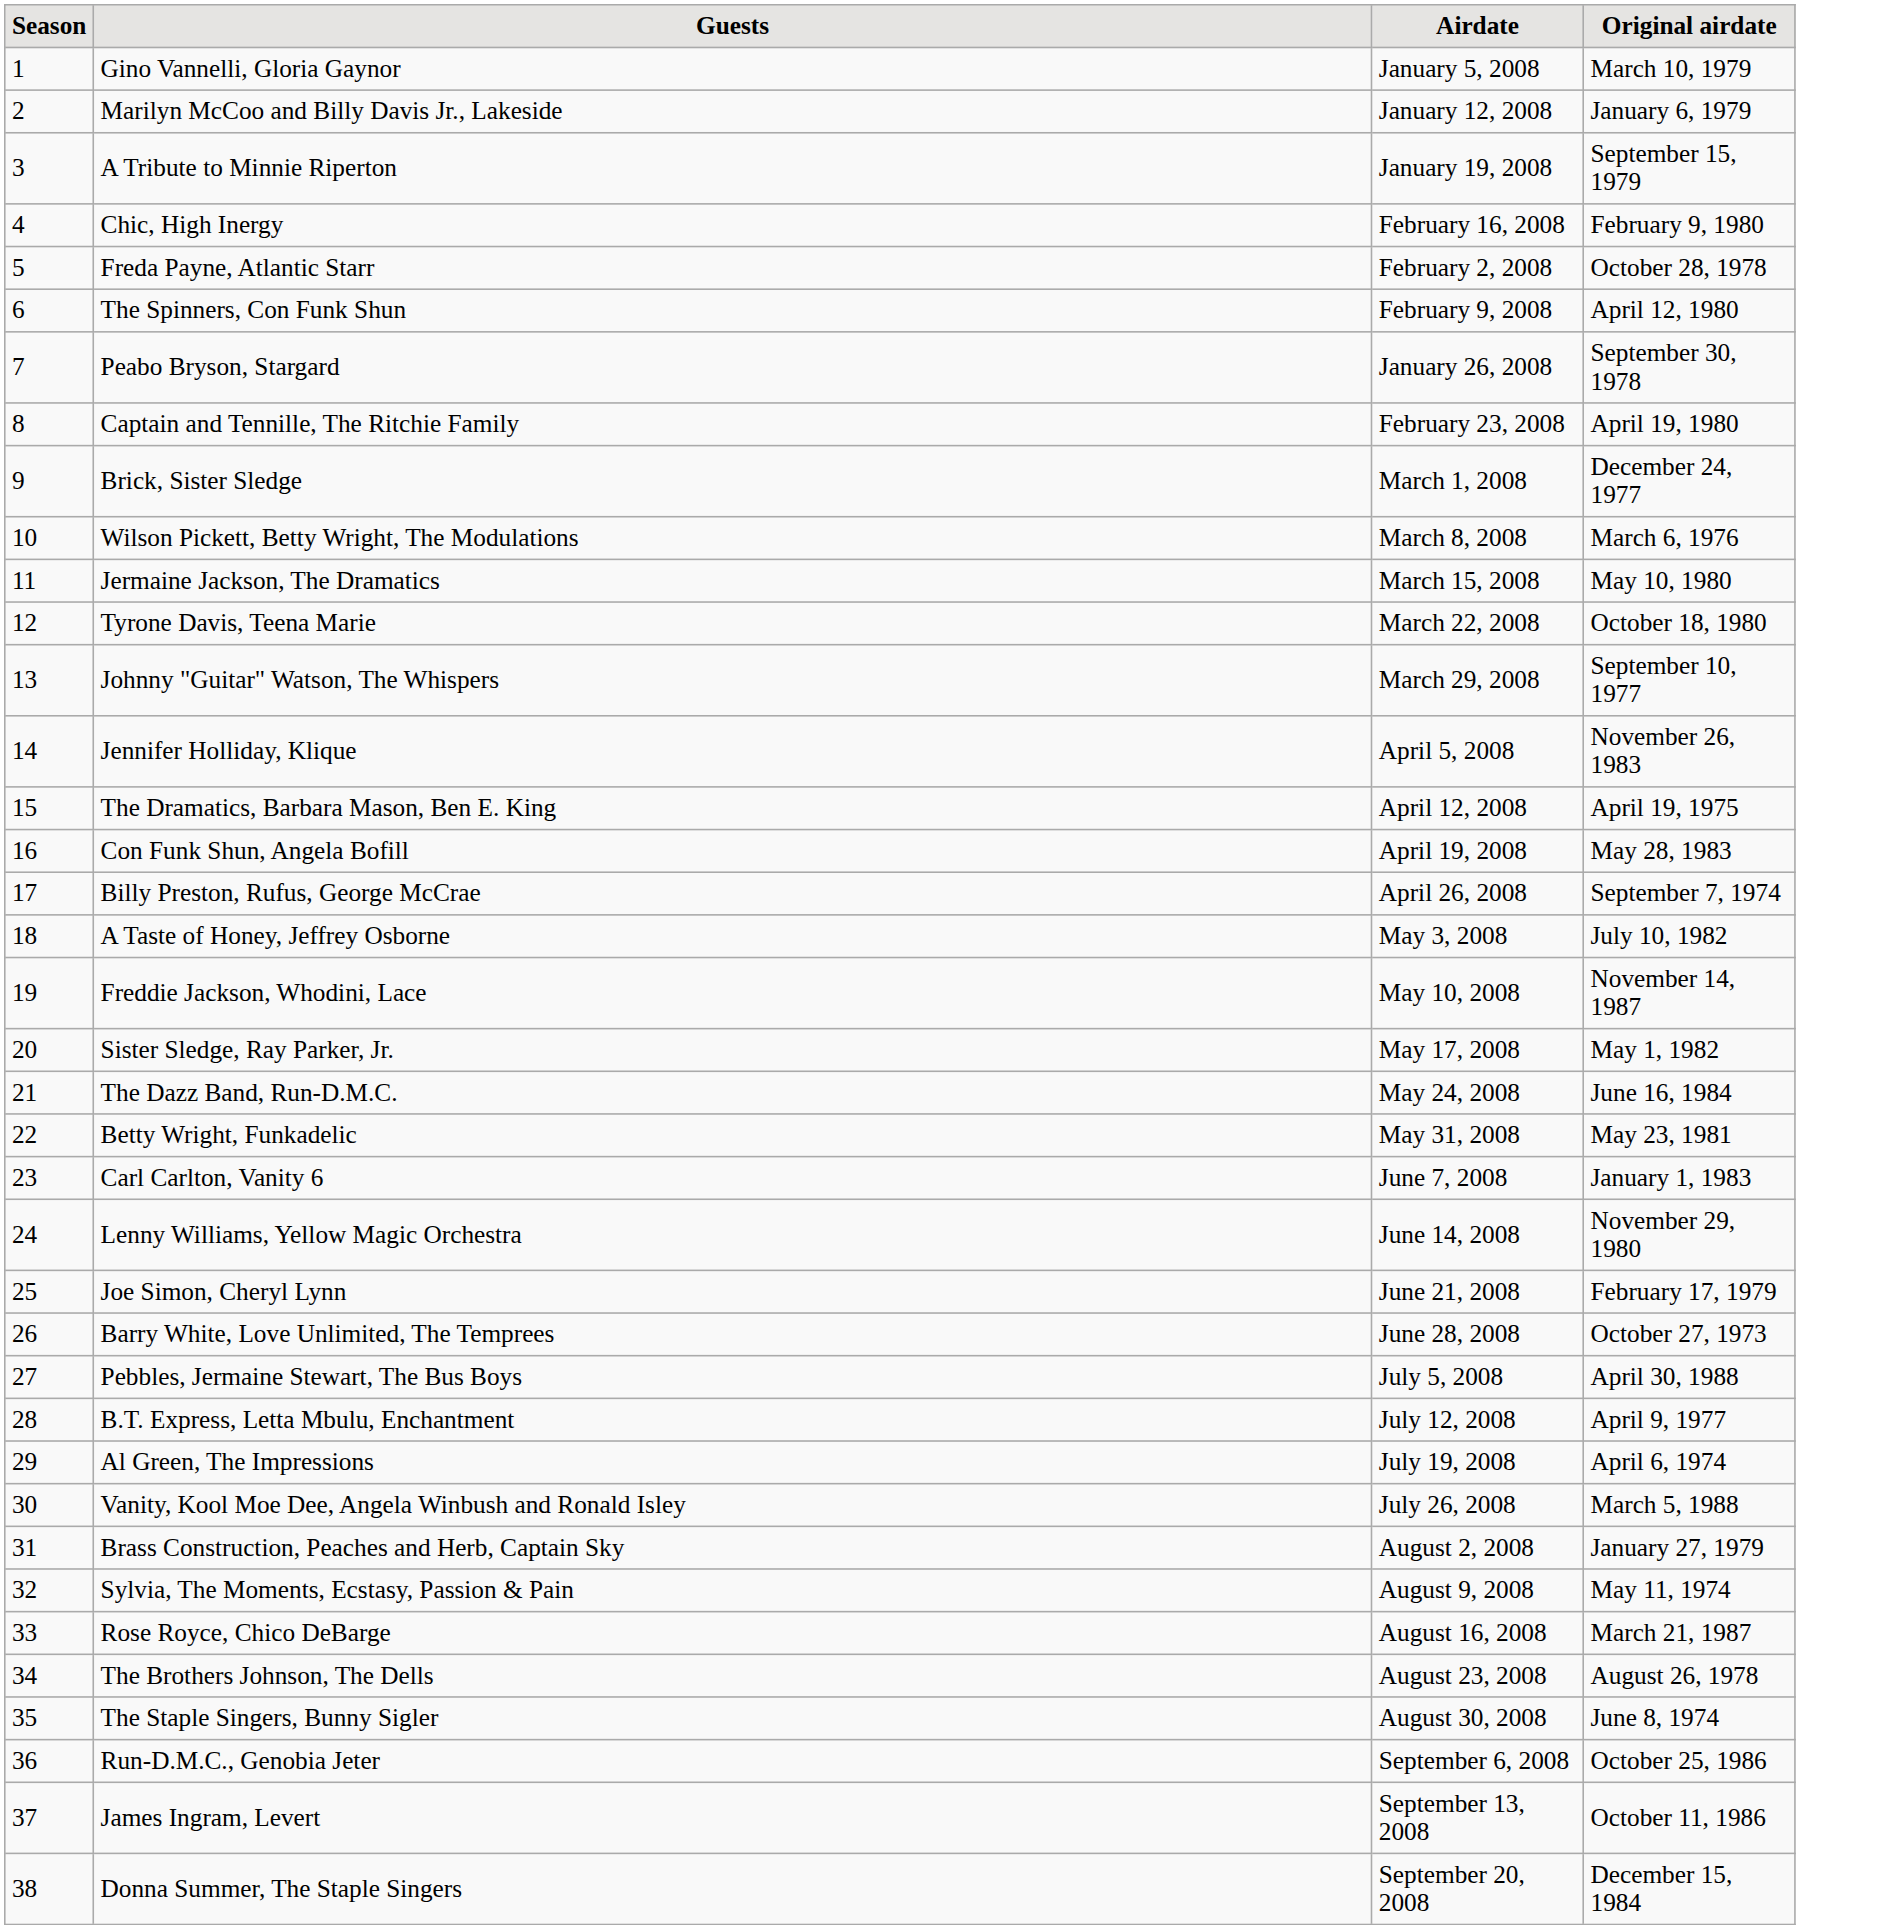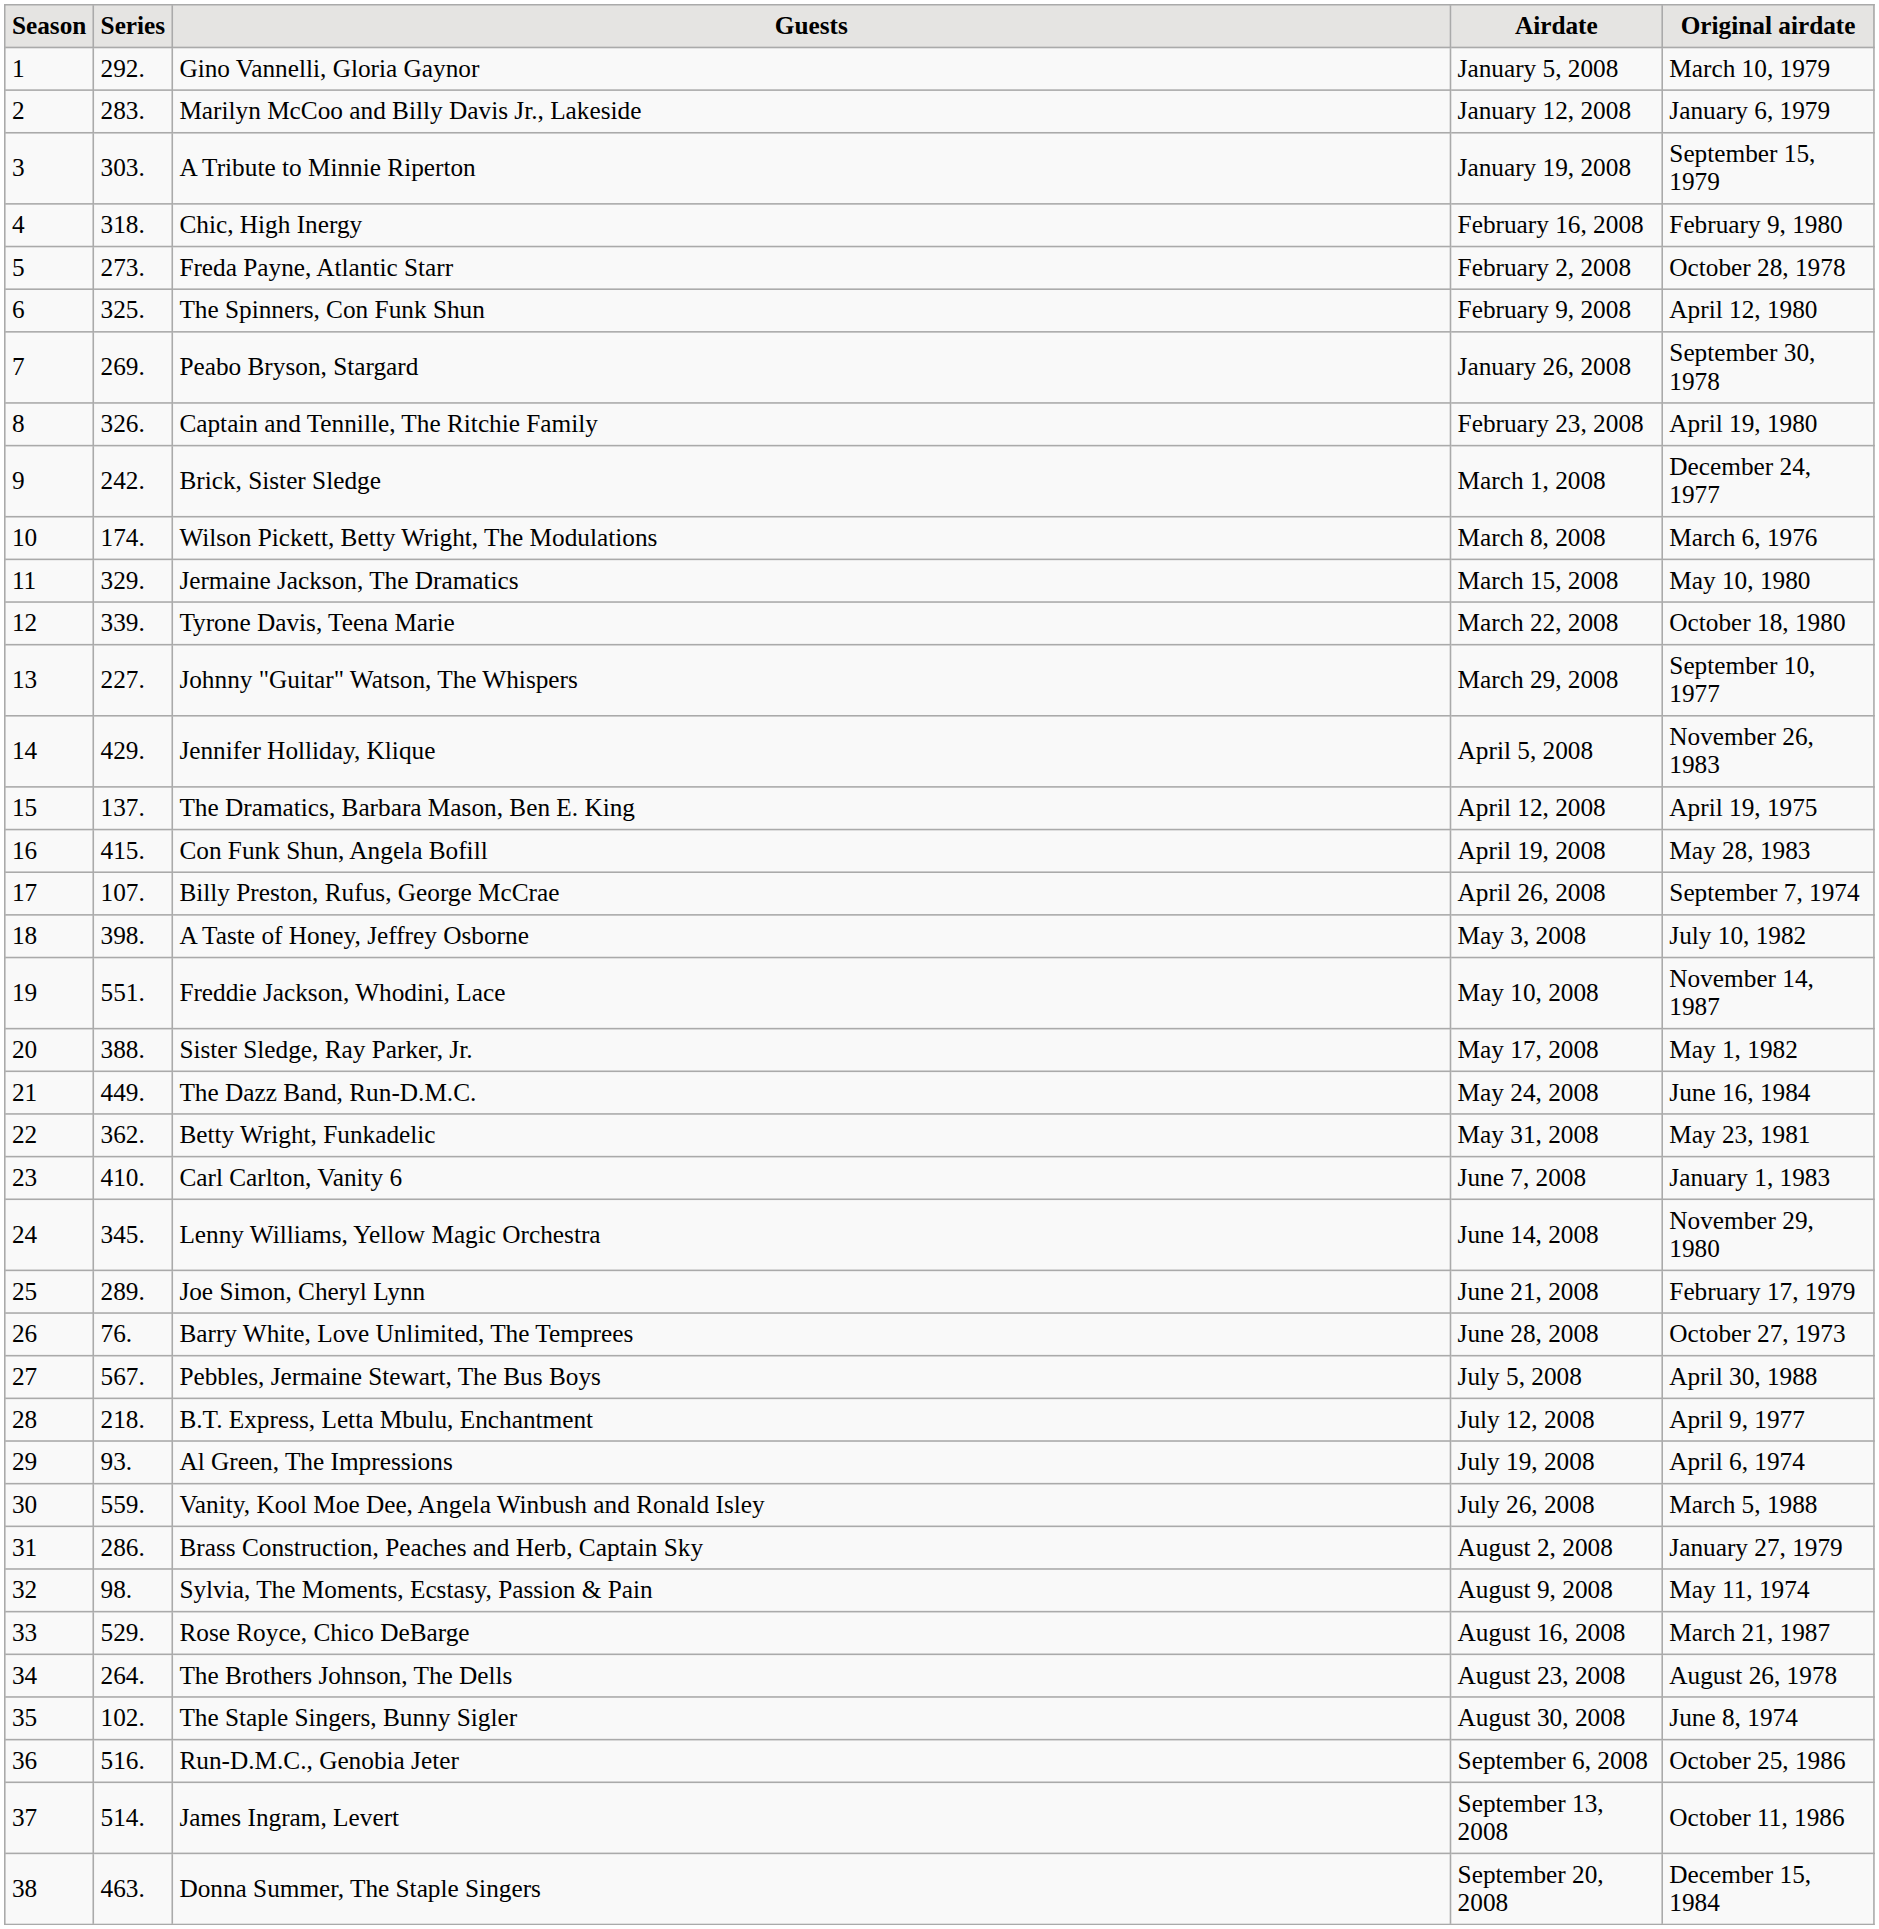+ column: Series | 292. | 283. | 303. | 318. | 273. | 325. | 269. | 326. | 242. | 174. | 329. | 339. | 227. | 429. | 137. | 415. | 107. | 398. | 551. | 388. | 449. | 362. | 410. | 345. | 289. | 76. | 567. | 218. | 93. | 559. | 286. | 98. | 529. | 264. | 102. | 516. | 514. | 463.
